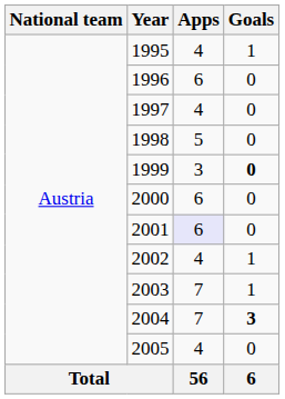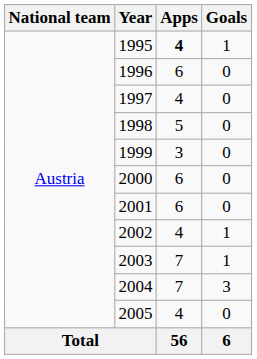1995 | Apps: normal -> bold
1999 | Goals: bold -> normal
2001 | Apps: lavender background -> no background
2004 | Goals: bold -> normal
